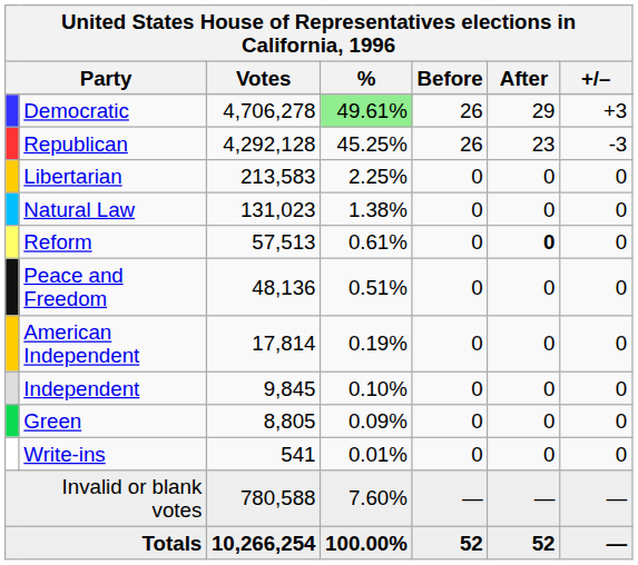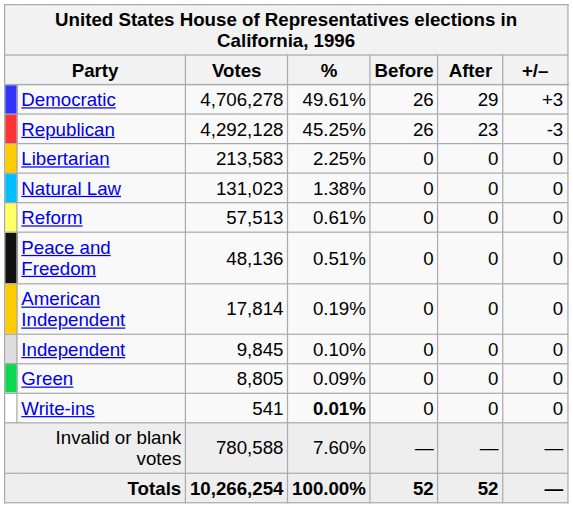Democratic | %: lightgreen background -> no background
Reform | After: bold -> normal
Write-ins | %: normal -> bold
